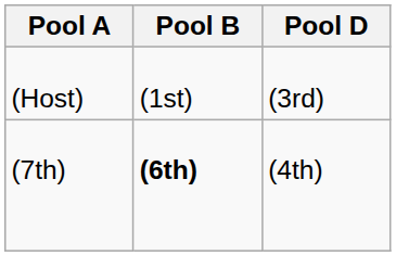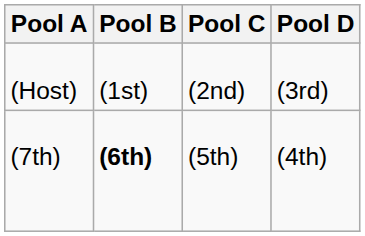+ column: Pool C | (2nd) | (5th)
